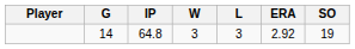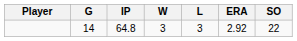row 2 | SO: 19 -> 22
